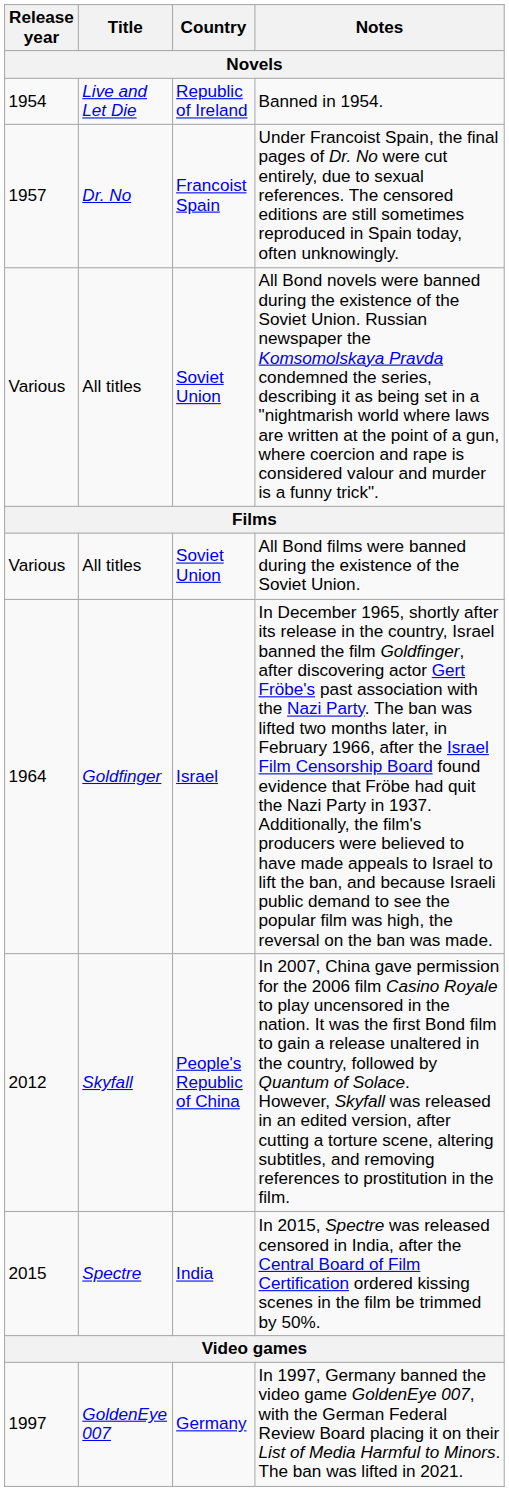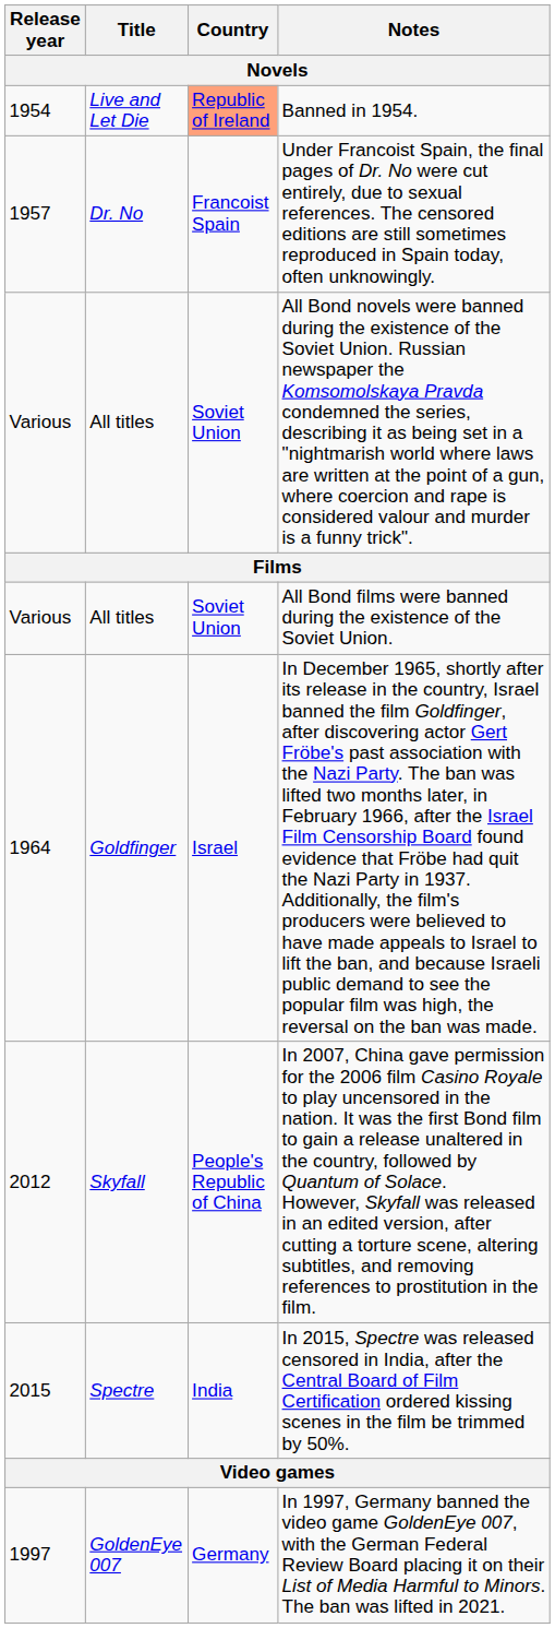Banned in 1954. | Country: no background -> lightsalmon background
